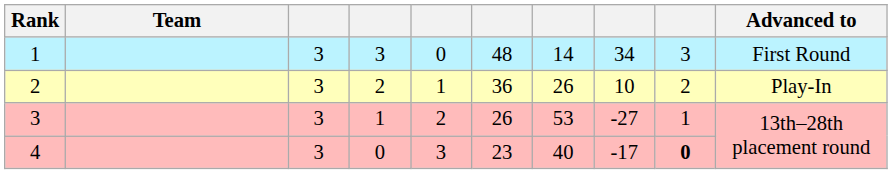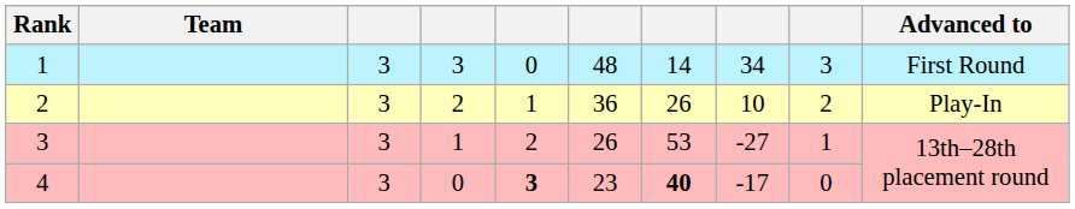4 | column 5: normal -> bold
4 | column 7: normal -> bold
4 | column 9: bold -> normal
